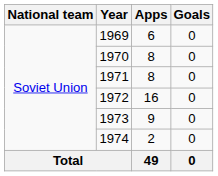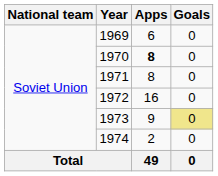1970 | Apps: normal -> bold
1973 | Goals: no background -> khaki background
